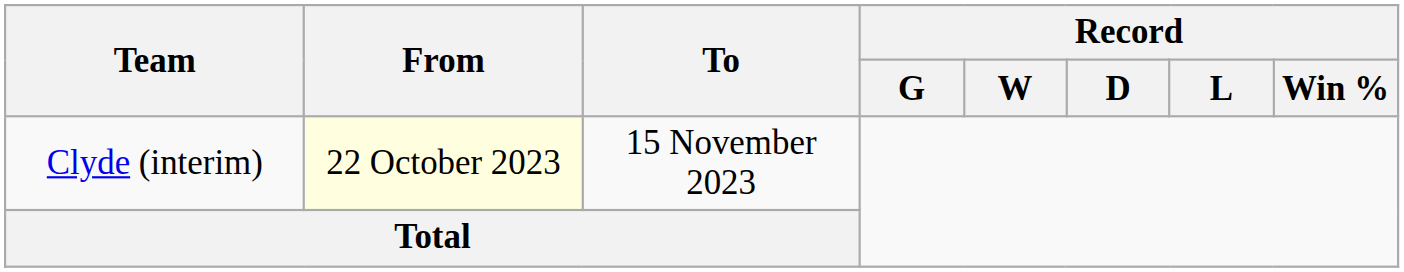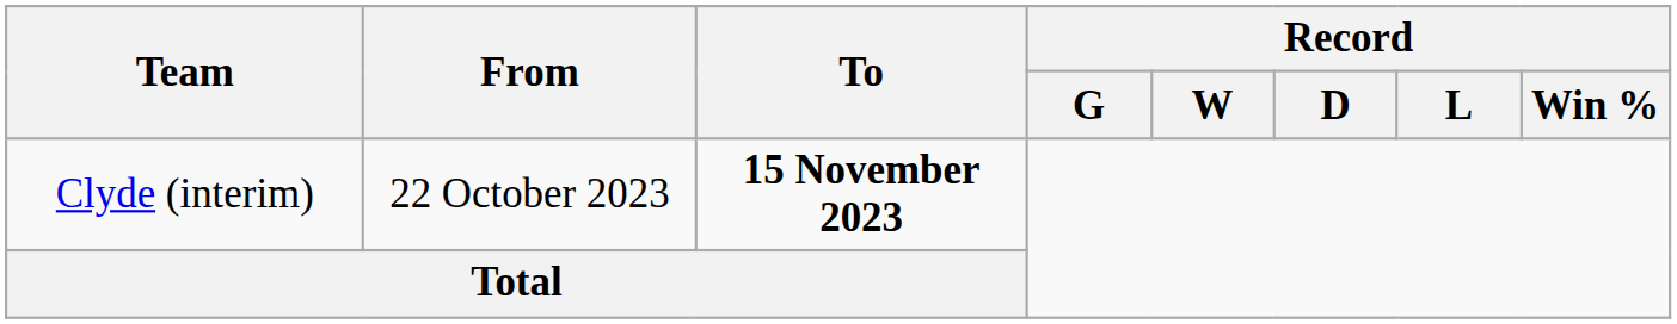Clyde (interim) | From: lightyellow background -> no background
Clyde (interim) | To: normal -> bold
